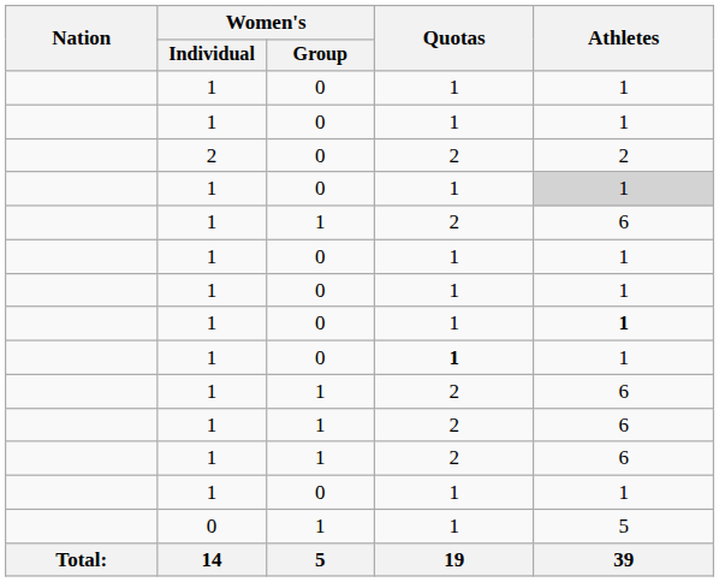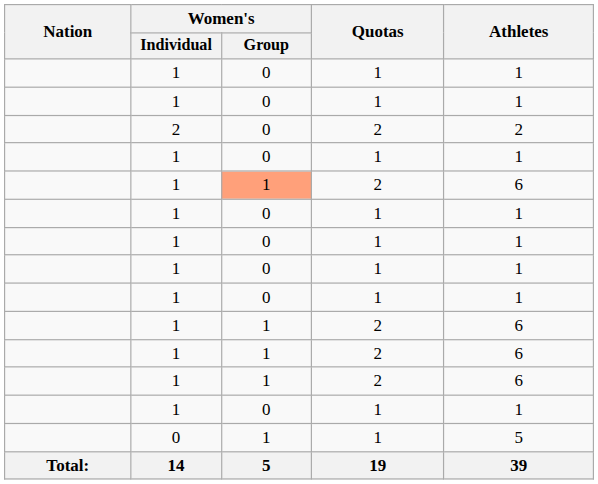row 6 | Athletes: lightgrey background -> no background
row 7 | Women's / Group: no background -> lightsalmon background
row 10 | Athletes: bold -> normal
row 11 | Quotas: bold -> normal
